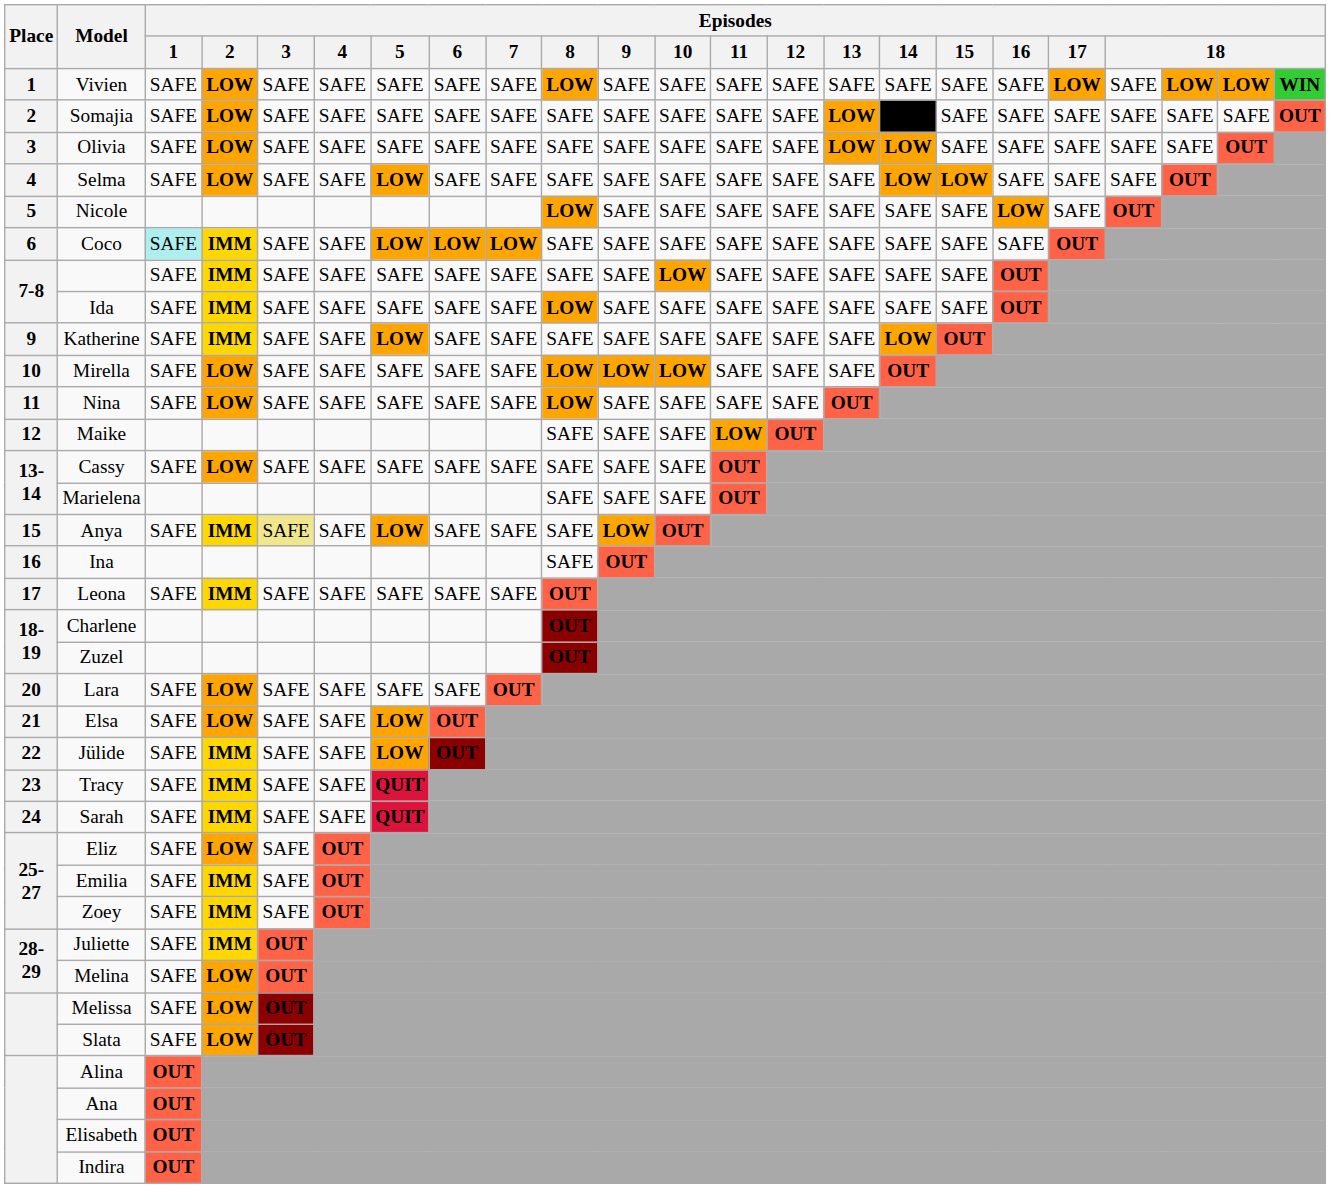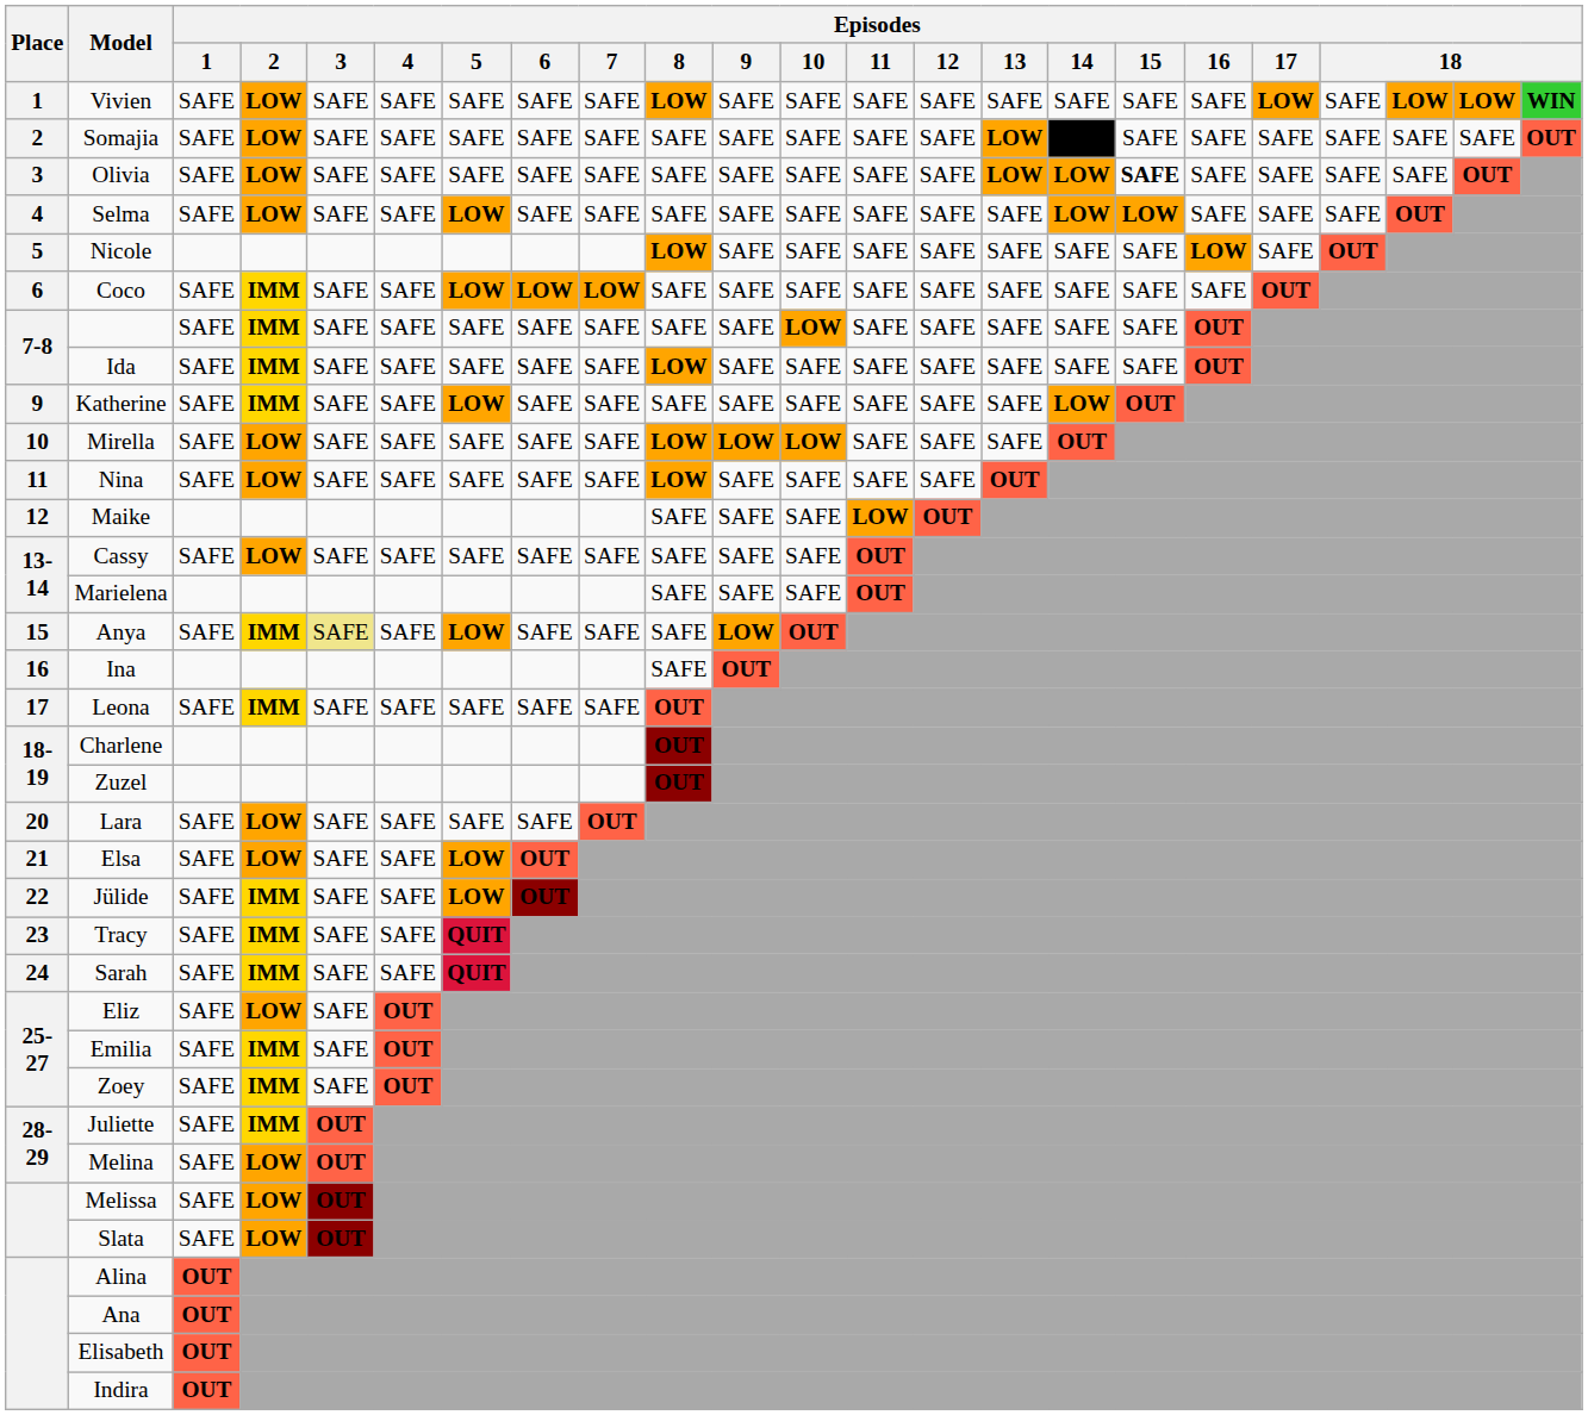Olivia | Episodes / 15: normal -> bold
Coco | Episodes / 1: paleturquoise background -> no background
